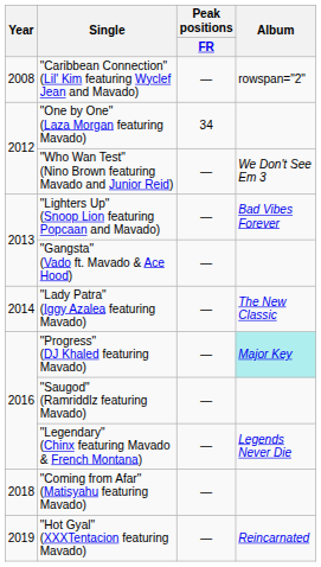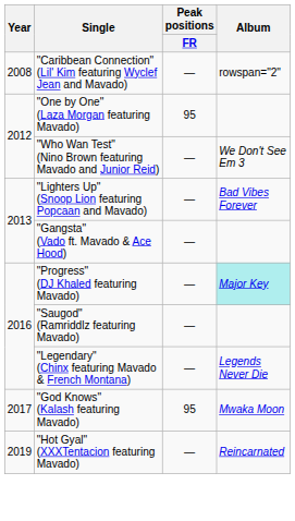"One by One" (Laza Morgan featuring Mavado) | Peak positions / FR: 34 -> 95
- row: 2014 | "Lady Patra" (Iggy Azalea featuring Mavado) | — | The New Classic
+ row: 2017 | "God Knows" (Kalash featuring Mavado) | 95 | Mwaka Moon
- row: 2018 | "Coming from Afar" (Matisyahu featuring Mavado) | —
